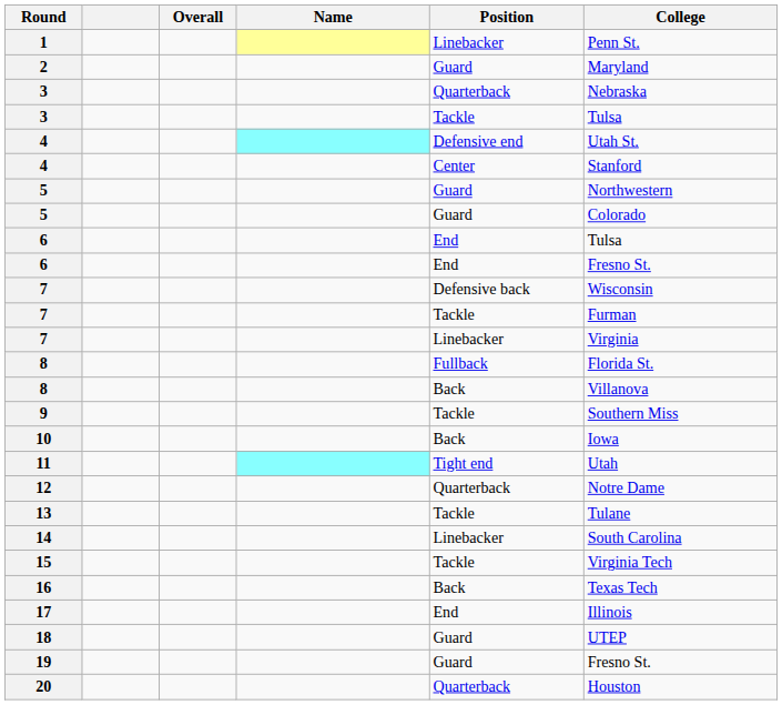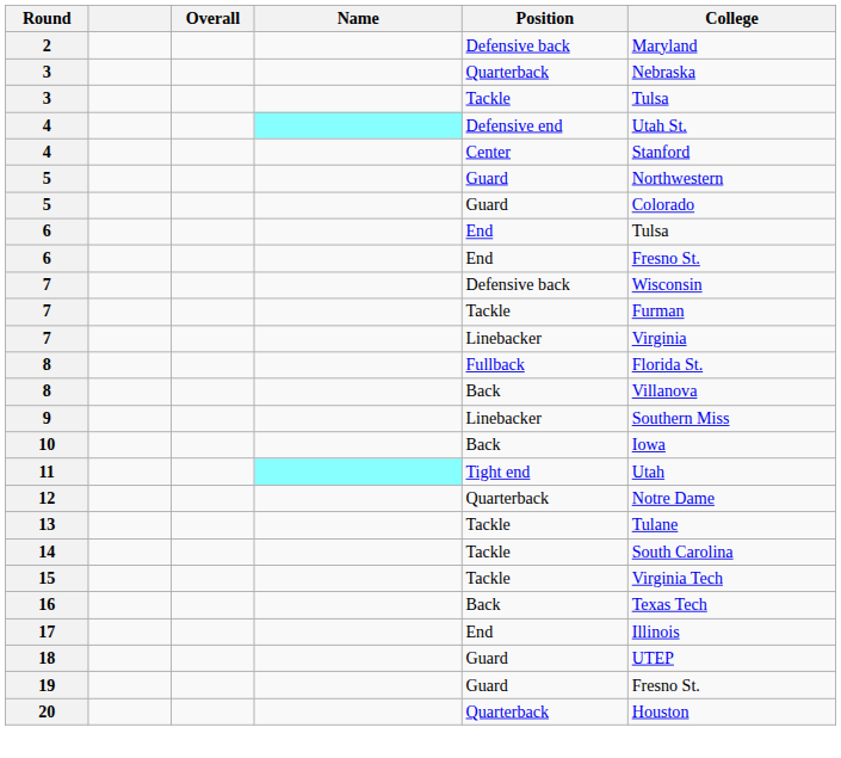- row: 1 | Linebacker | Penn St.
2 | Position: Guard -> Defensive back
9 | Position: Tackle -> Linebacker
14 | Position: Linebacker -> Tackle
